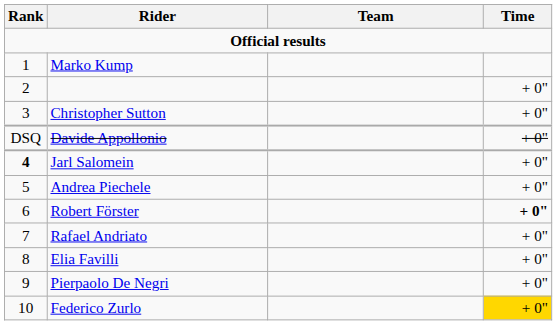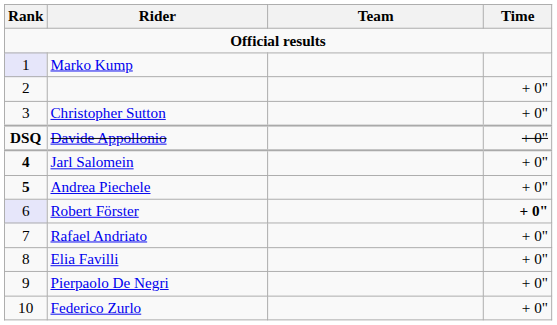Marko Kump | Rank: no background -> lavender background
Davide Appollonio | Rank: normal -> bold
Andrea Piechele | Rank: normal -> bold
Robert Förster | Rank: no background -> lavender background
Federico Zurlo | Time: gold background -> no background
